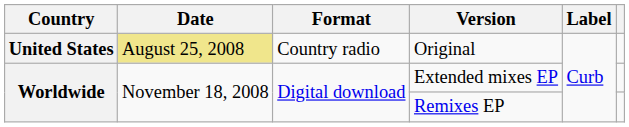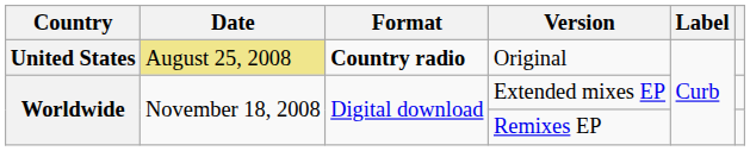Original | Format: normal -> bold
